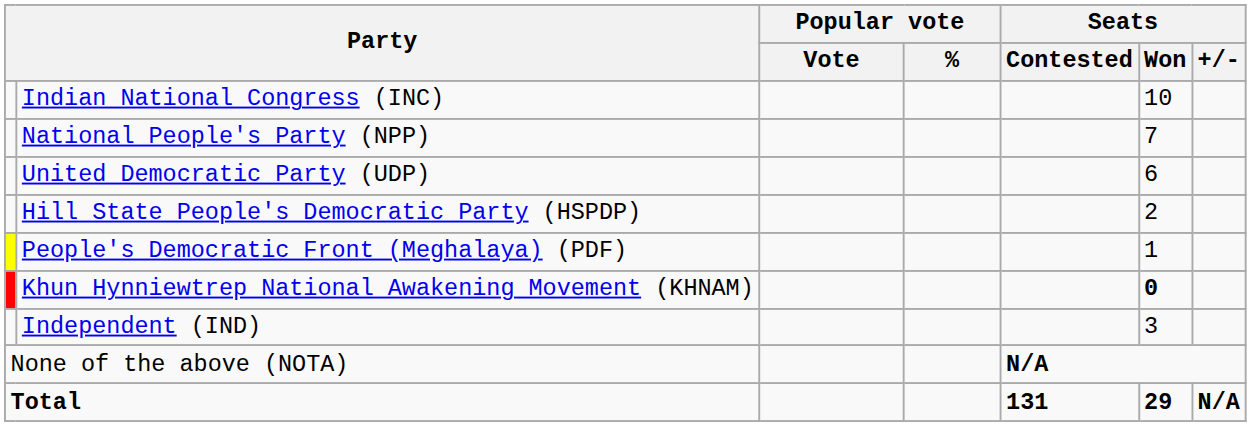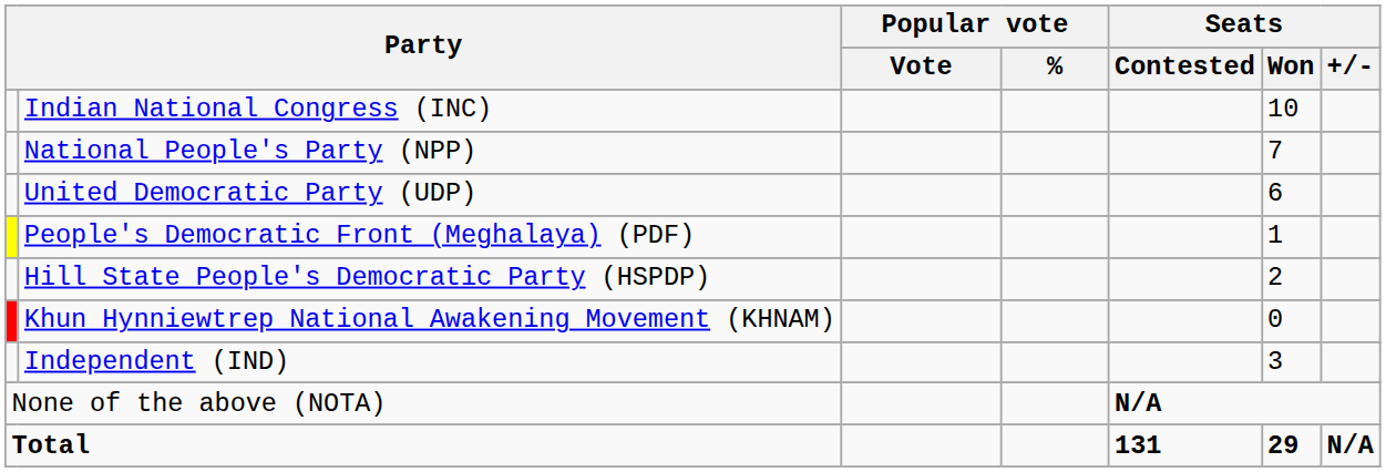rows swapped: Hill State People's Democratic Party (HSPDP) <-> People's Democratic Front (Meghalaya) (PDF)
Khun Hynniewtrep National Awakening Movement (KHNAM) | Seats / Won: bold -> normal
